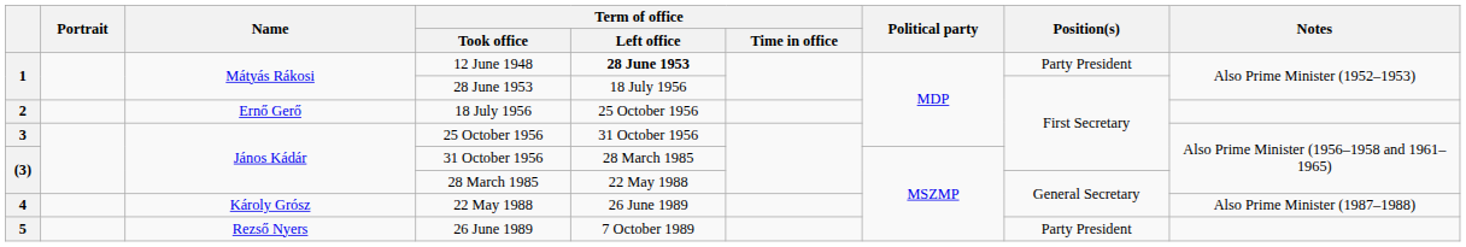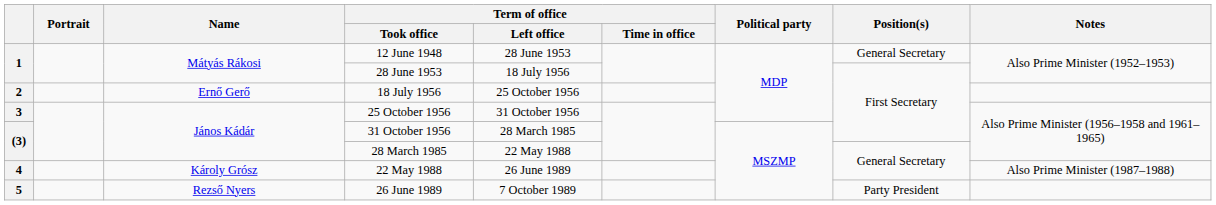12 June 1948 | Term of office / Left office: bold -> normal
12 June 1948 | Position(s): Party President -> General Secretary
